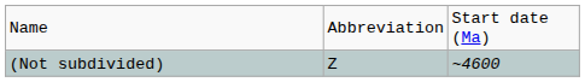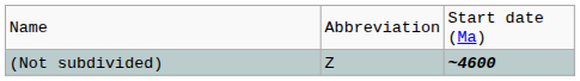(Not subdivided) | column 3: normal -> bold
